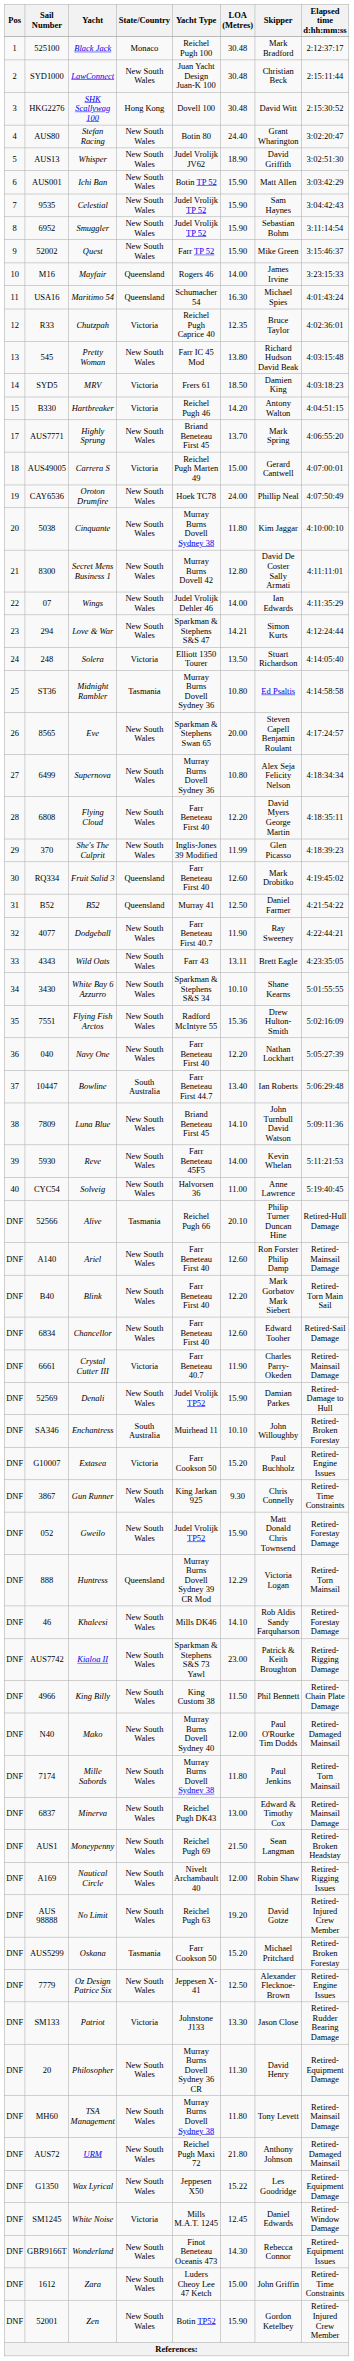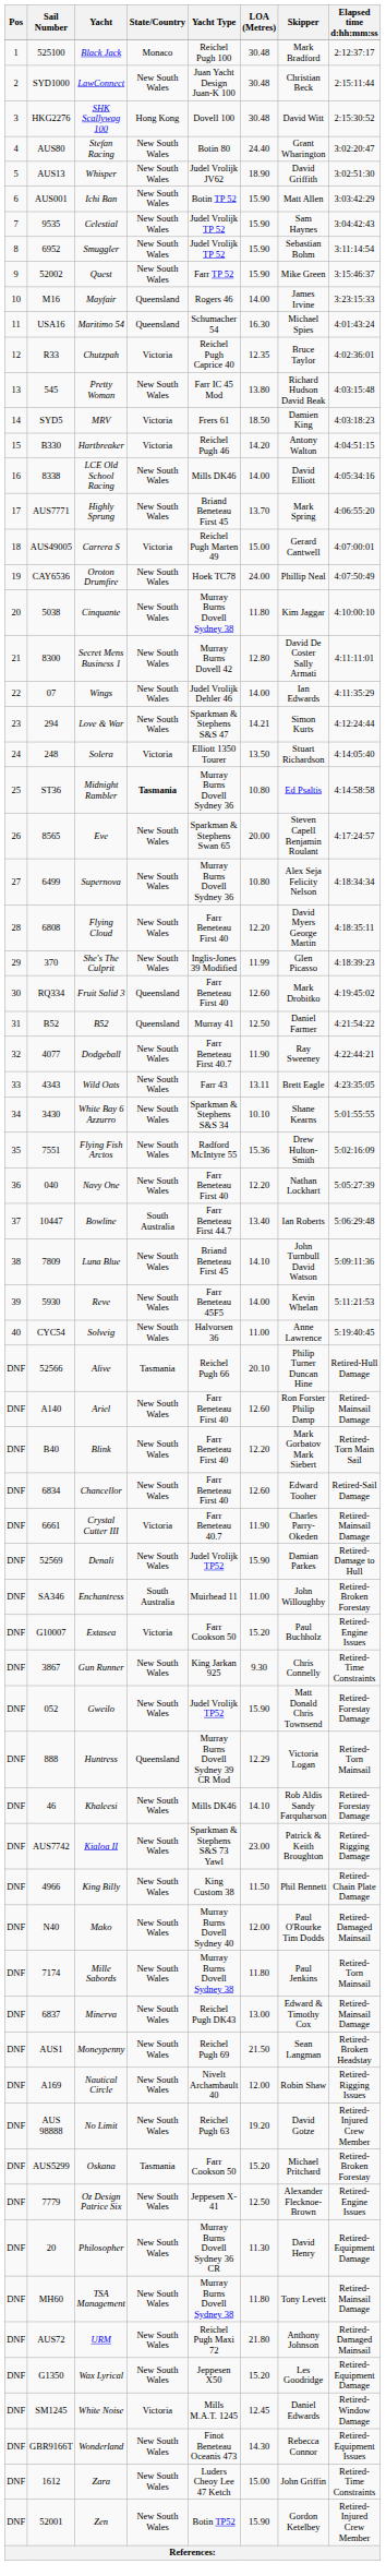+ row: 16 | 8338 | LCE Old School Racing | New South Wales | Mills DK46 | 14.00 | David Elliott | 4:05:34:16
Midnight Rambler | State/Country: normal -> bold
Enchantress | LOA (Metres): 10.10 -> 11.00
- row: DNF | SM133 | Patriot | Victoria | Johnstone J133 | 13.30 | Jason Close | Retired-Rudder Bearing Damage
Wax Lyrical | LOA (Metres): 15.22 -> 15.20
